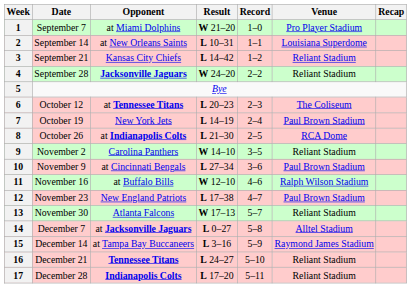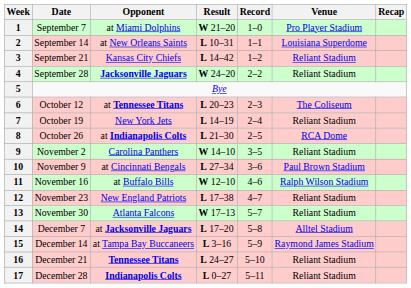7 | Venue: Paul Brown Stadium -> Reliant Stadium
12 | Venue: Paul Brown Stadium -> Reliant Stadium
14 | Result: L 0–27 -> L 17–20
17 | Result: L 17–20 -> L 0–27
